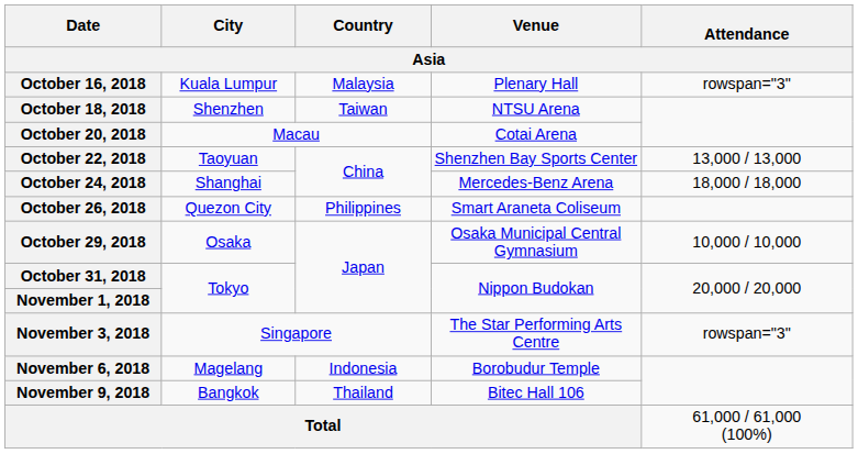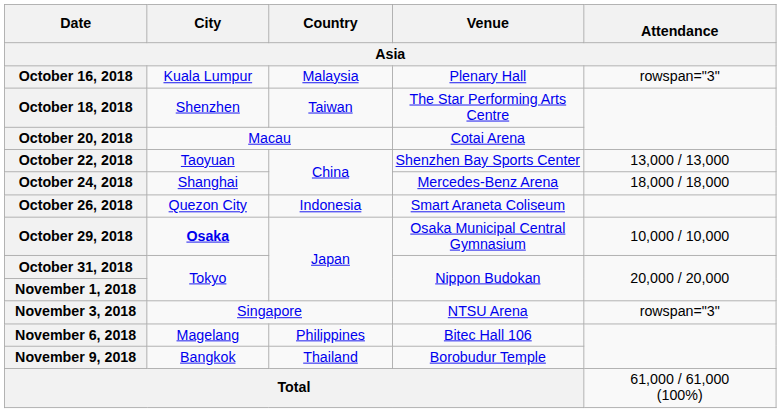October 18, 2018 | Venue: NTSU Arena -> The Star Performing Arts Centre
October 26, 2018 | Country: Philippines -> Indonesia
October 29, 2018 | City: normal -> bold
November 3, 2018 | Venue: The Star Performing Arts Centre -> NTSU Arena
November 6, 2018 | Country: Indonesia -> Philippines
November 6, 2018 | Venue: Borobudur Temple -> Bitec Hall 106
November 9, 2018 | Venue: Bitec Hall 106 -> Borobudur Temple
